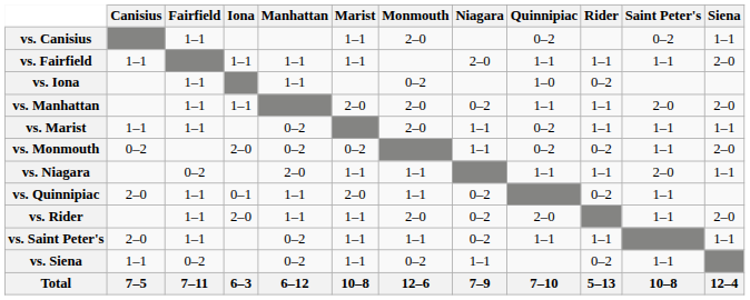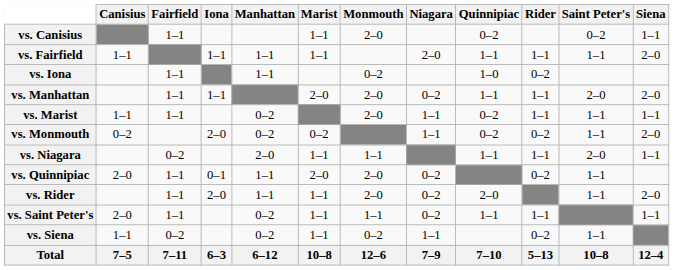vs. Quinnipiac | Monmouth: 1–1 -> 2–0
